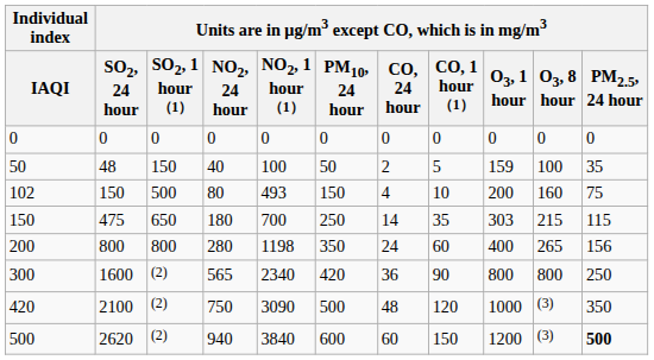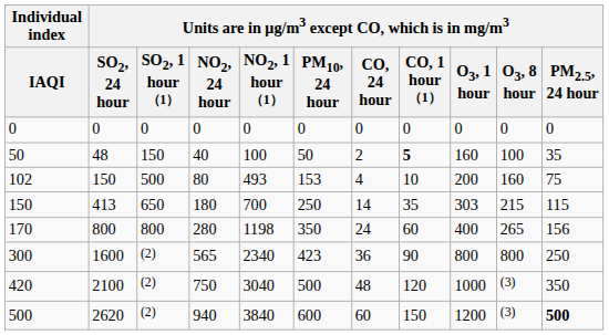row 4 | column 8: normal -> bold
row 4 | Units are in μg/m3 except CO, which is in mg/m3 / O3, 1 hour: 159 -> 160
row 5 | column 6: 150 -> 153
row 6 | column 2: 475 -> 413
row 7 | Individual index / IAQI: 200 -> 170
row 8 | column 6: 420 -> 423
row 9 | column 5: 3090 -> 3040
